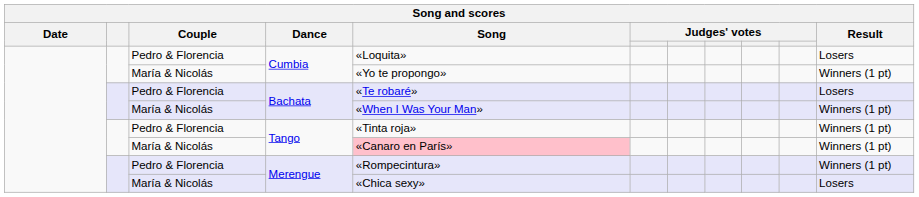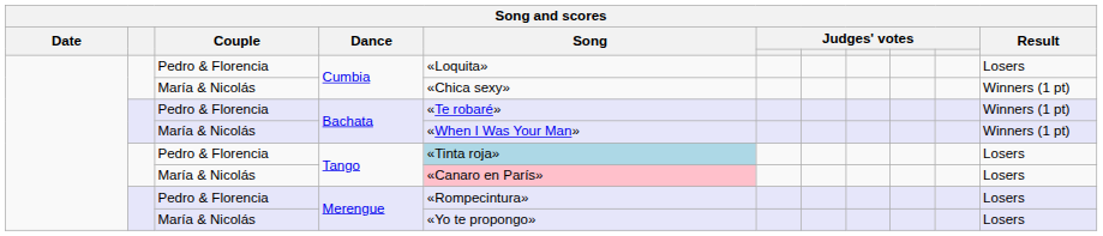María & Nicolás / Cumbia | Song: «Yo te propongo» -> «Chica sexy»
Pedro & Florencia / Bachata | Result: Losers -> Winners (1 pt)
Pedro & Florencia / Tango | Song: no background -> lightblue background
Pedro & Florencia / Tango | Result: Winners (1 pt) -> Losers
María & Nicolás / Tango | Result: Winners (1 pt) -> Losers
Pedro & Florencia / Merengue | Result: Winners (1 pt) -> Losers
María & Nicolás / Merengue | Song: «Chica sexy» -> «Yo te propongo»
